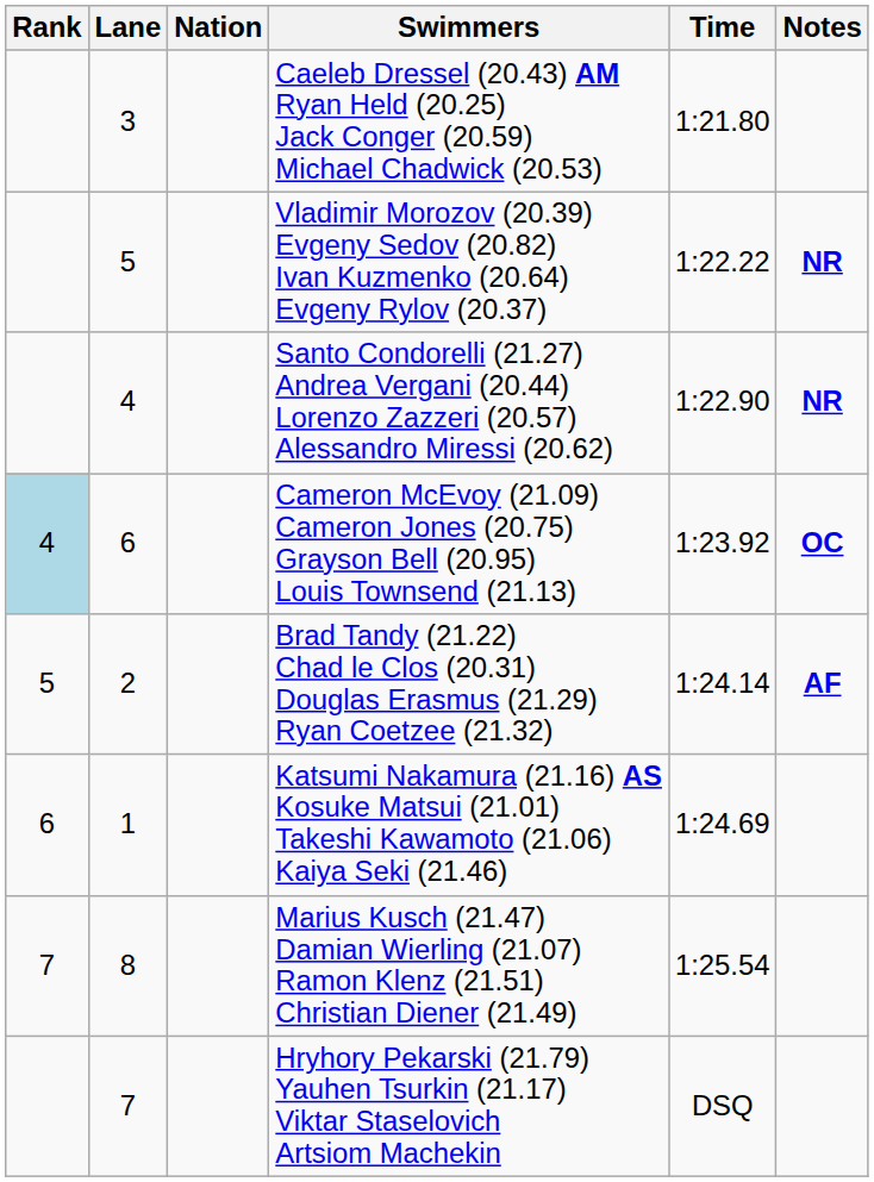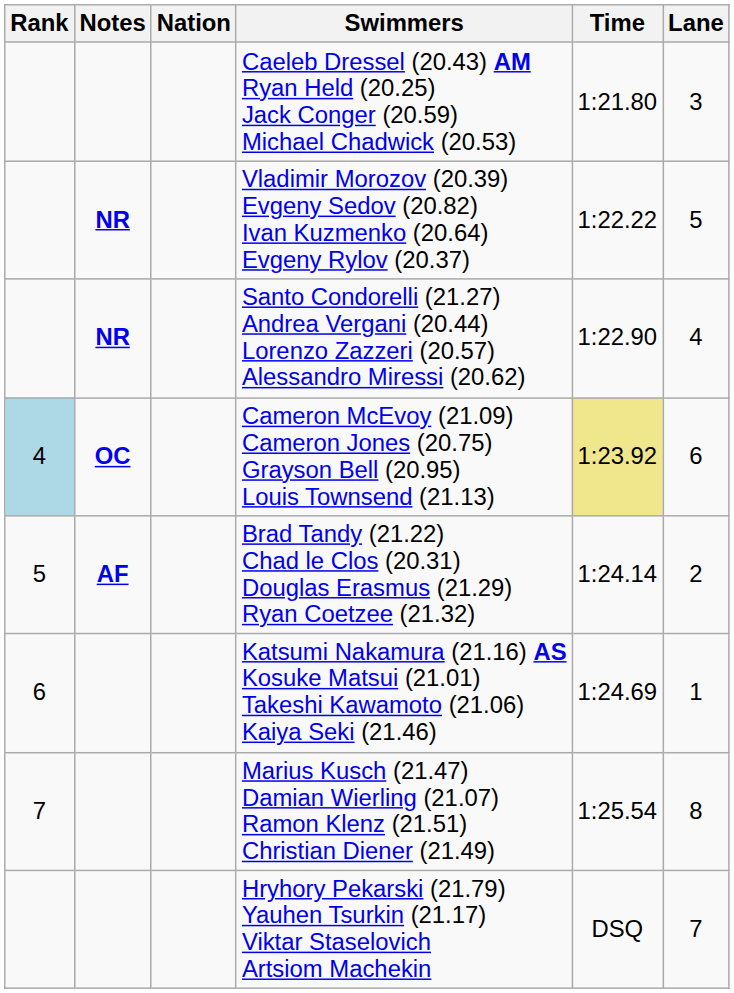columns swapped: Lane <-> Notes
row 5 | Time: no background -> khaki background
